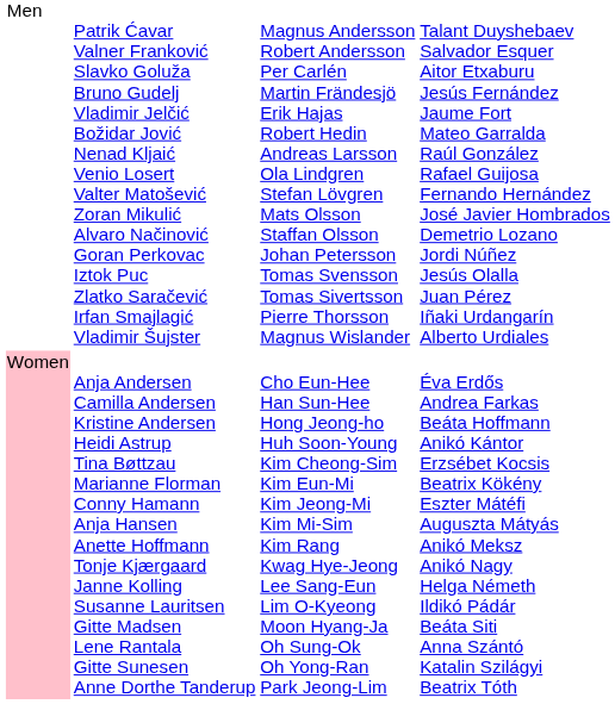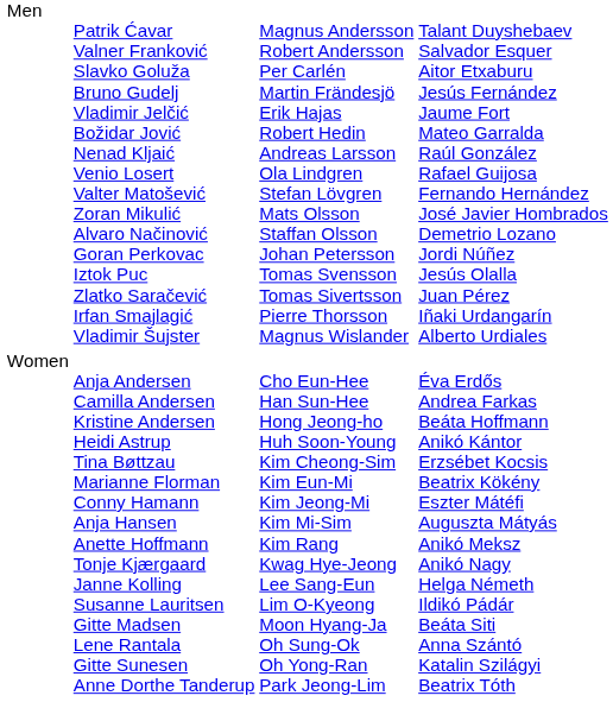Women | column 1: pink background -> no background
